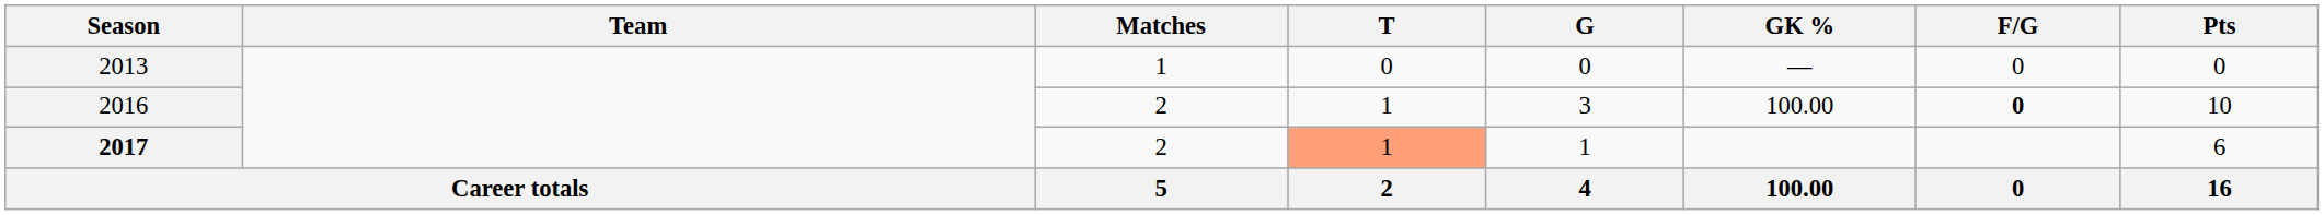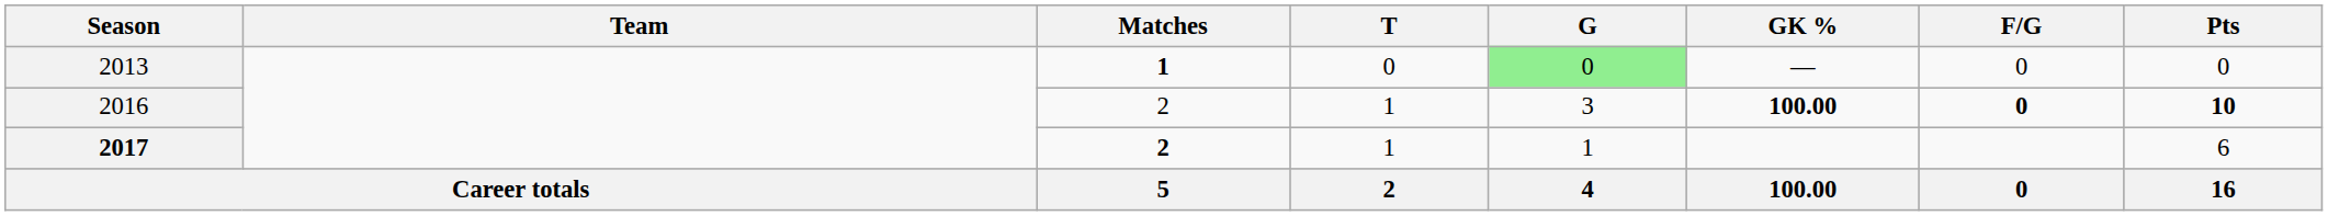2013 | Matches: normal -> bold
2013 | G: no background -> lightgreen background
2016 | GK %: normal -> bold
2016 | Pts: normal -> bold
2017 | Matches: normal -> bold
2017 | T: lightsalmon background -> no background
